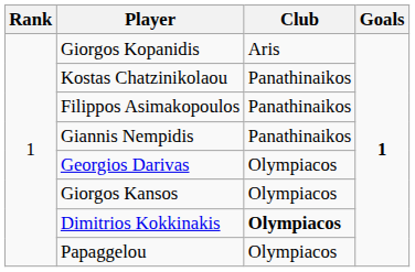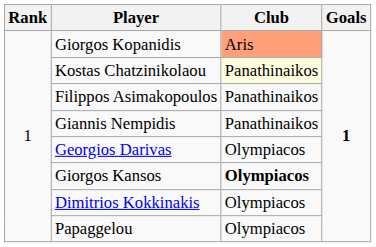Giorgos Kopanidis | Club: no background -> lightsalmon background
Kostas Chatzinikolaou | Club: no background -> lightyellow background
Giorgos Kansos | Club: normal -> bold
Dimitrios Kokkinakis | Club: bold -> normal
